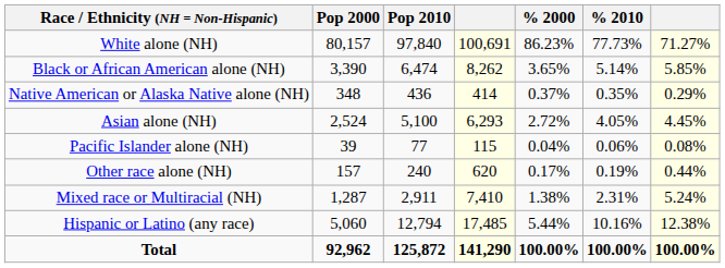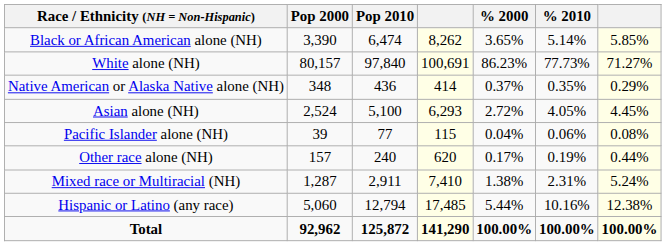rows swapped: White alone (NH) <-> Black or African American alone (NH)
